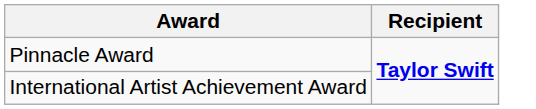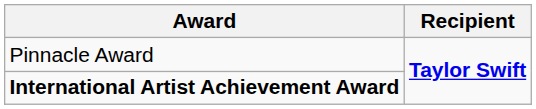International Artist Achievement Award | Award: normal -> bold
